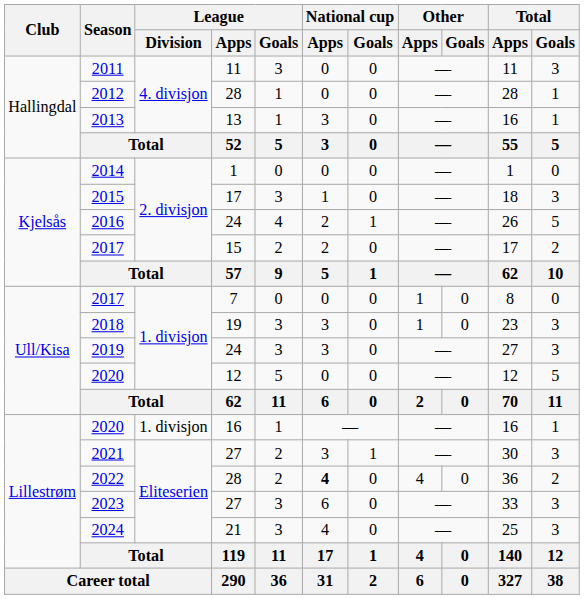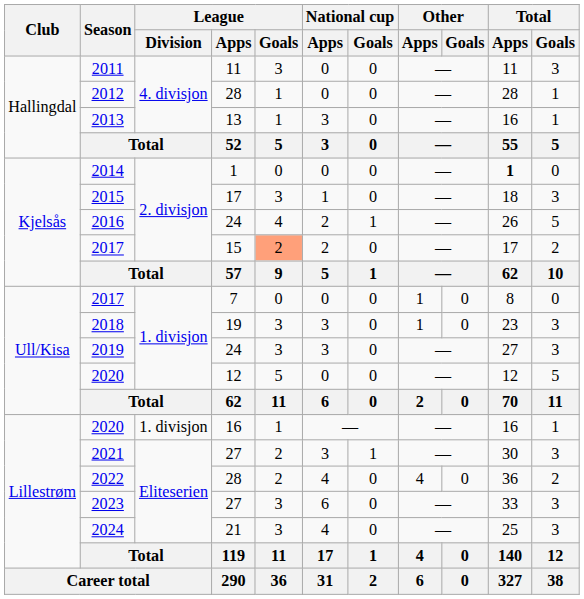2014 | Total / Apps: normal -> bold
2017 / 15 | League / Goals: no background -> lightsalmon background
2022 | National cup / Apps: bold -> normal
